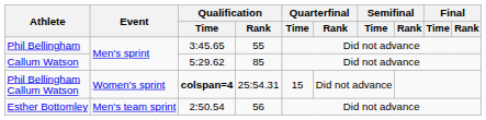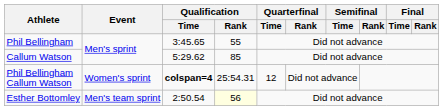Phil Bellingham Callum Watson | Quarterfinal / Time: 15 -> 12
Esther Bottomley | Qualification / Rank: no background -> lightyellow background
